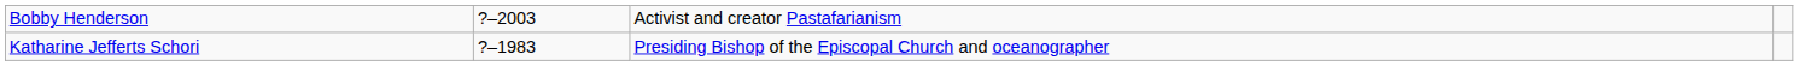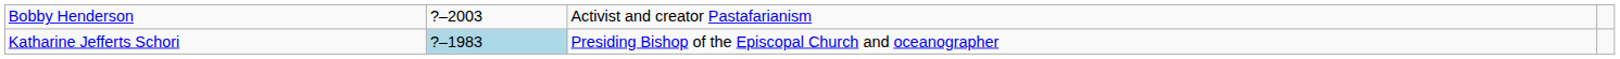Katharine Jefferts Schori | column 2: no background -> lightblue background
